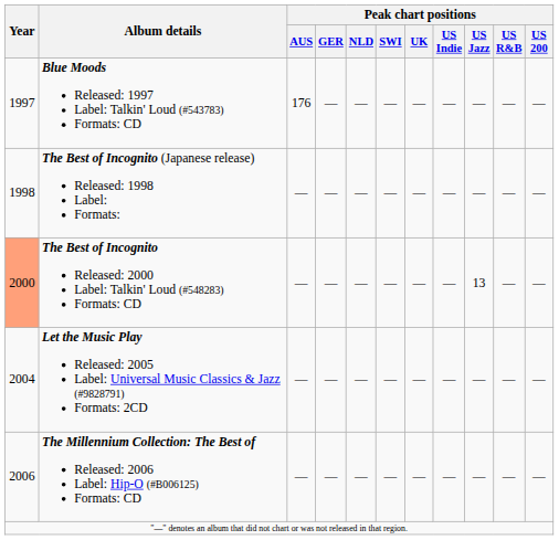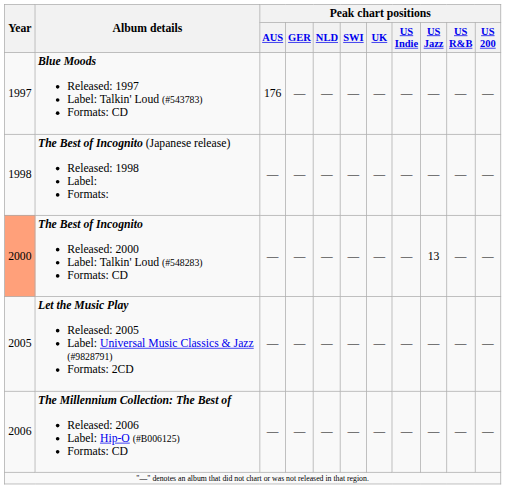row 6 | Year: 2004 -> 2005
